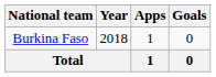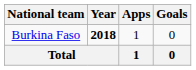Burkina Faso | Year: normal -> bold
